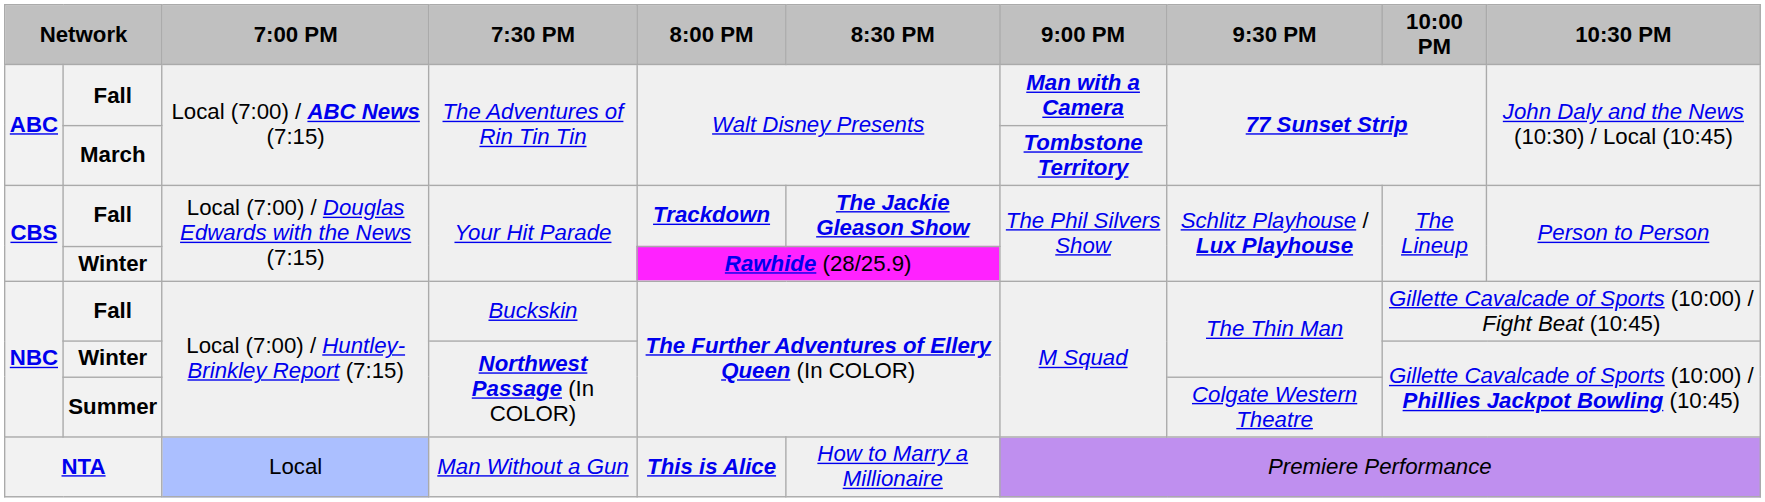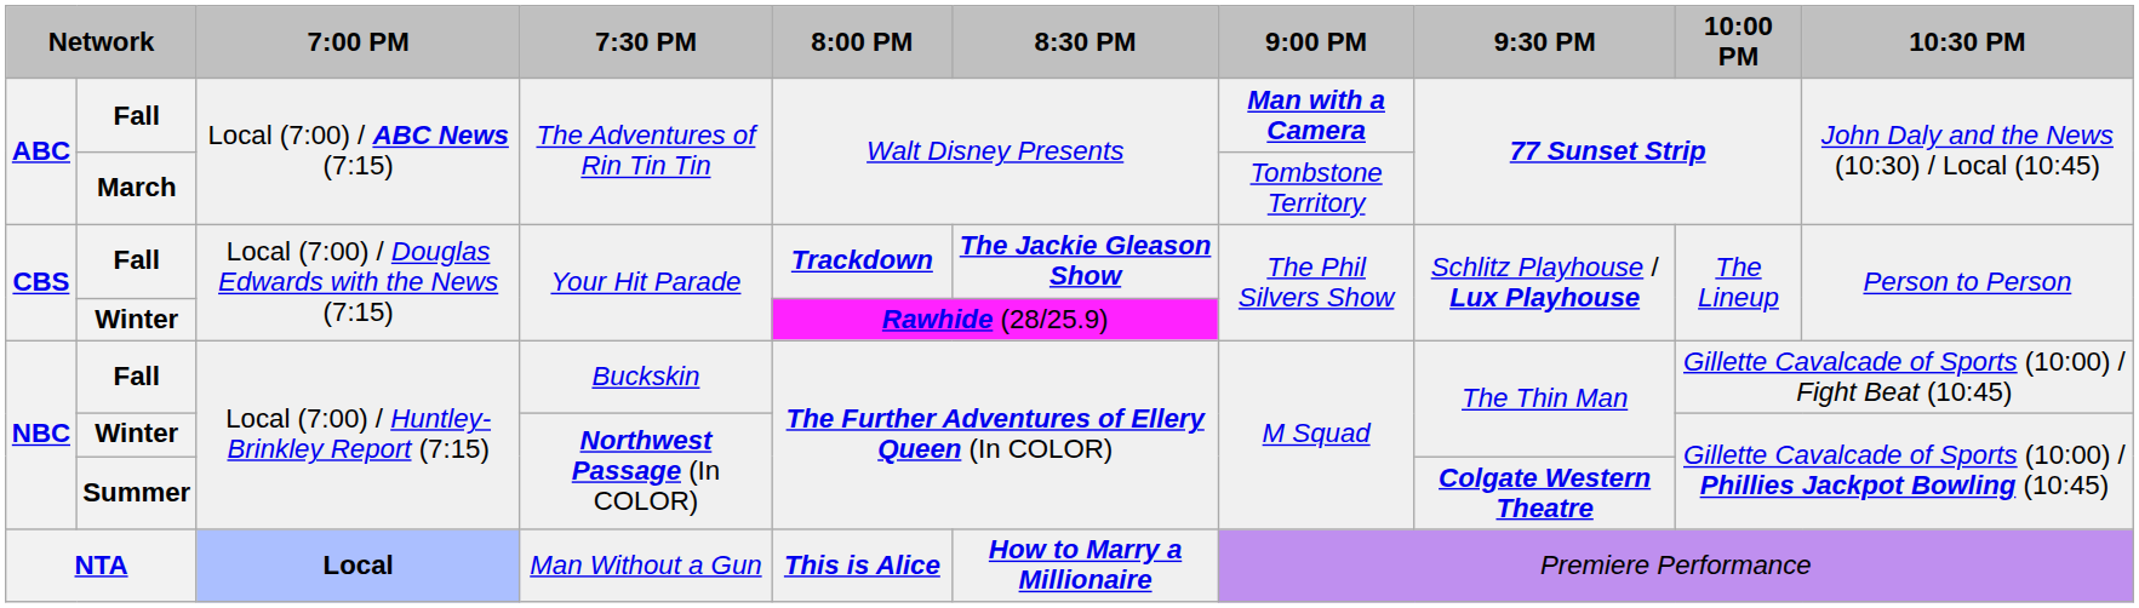March | 9:00 PM: bold -> normal
Summer | 9:30 PM: normal -> bold
NTA | 7:00 PM: normal -> bold
NTA | 8:30 PM: normal -> bold
